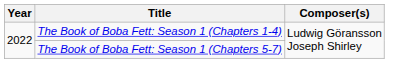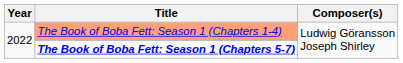The Book of Boba Fett: Season 1 (Chapters 1-4) | Title: no background -> lightsalmon background
The Book of Boba Fett: Season 1 (Chapters 5-7) | Title: normal -> bold
